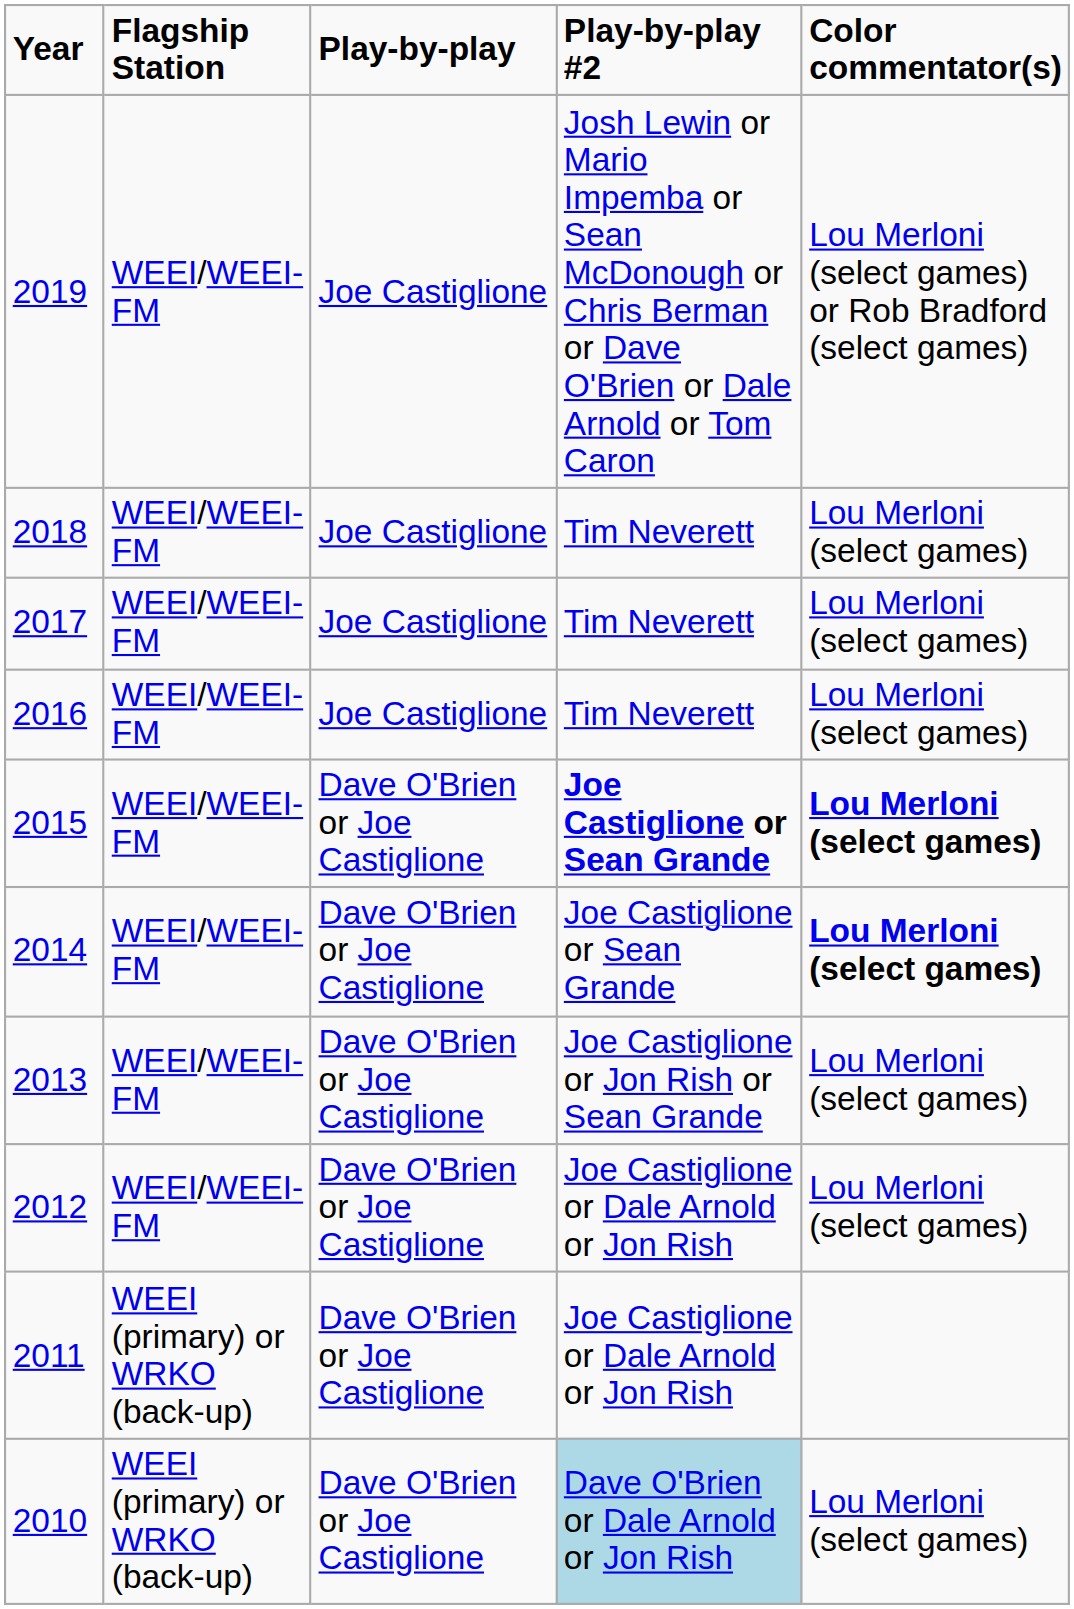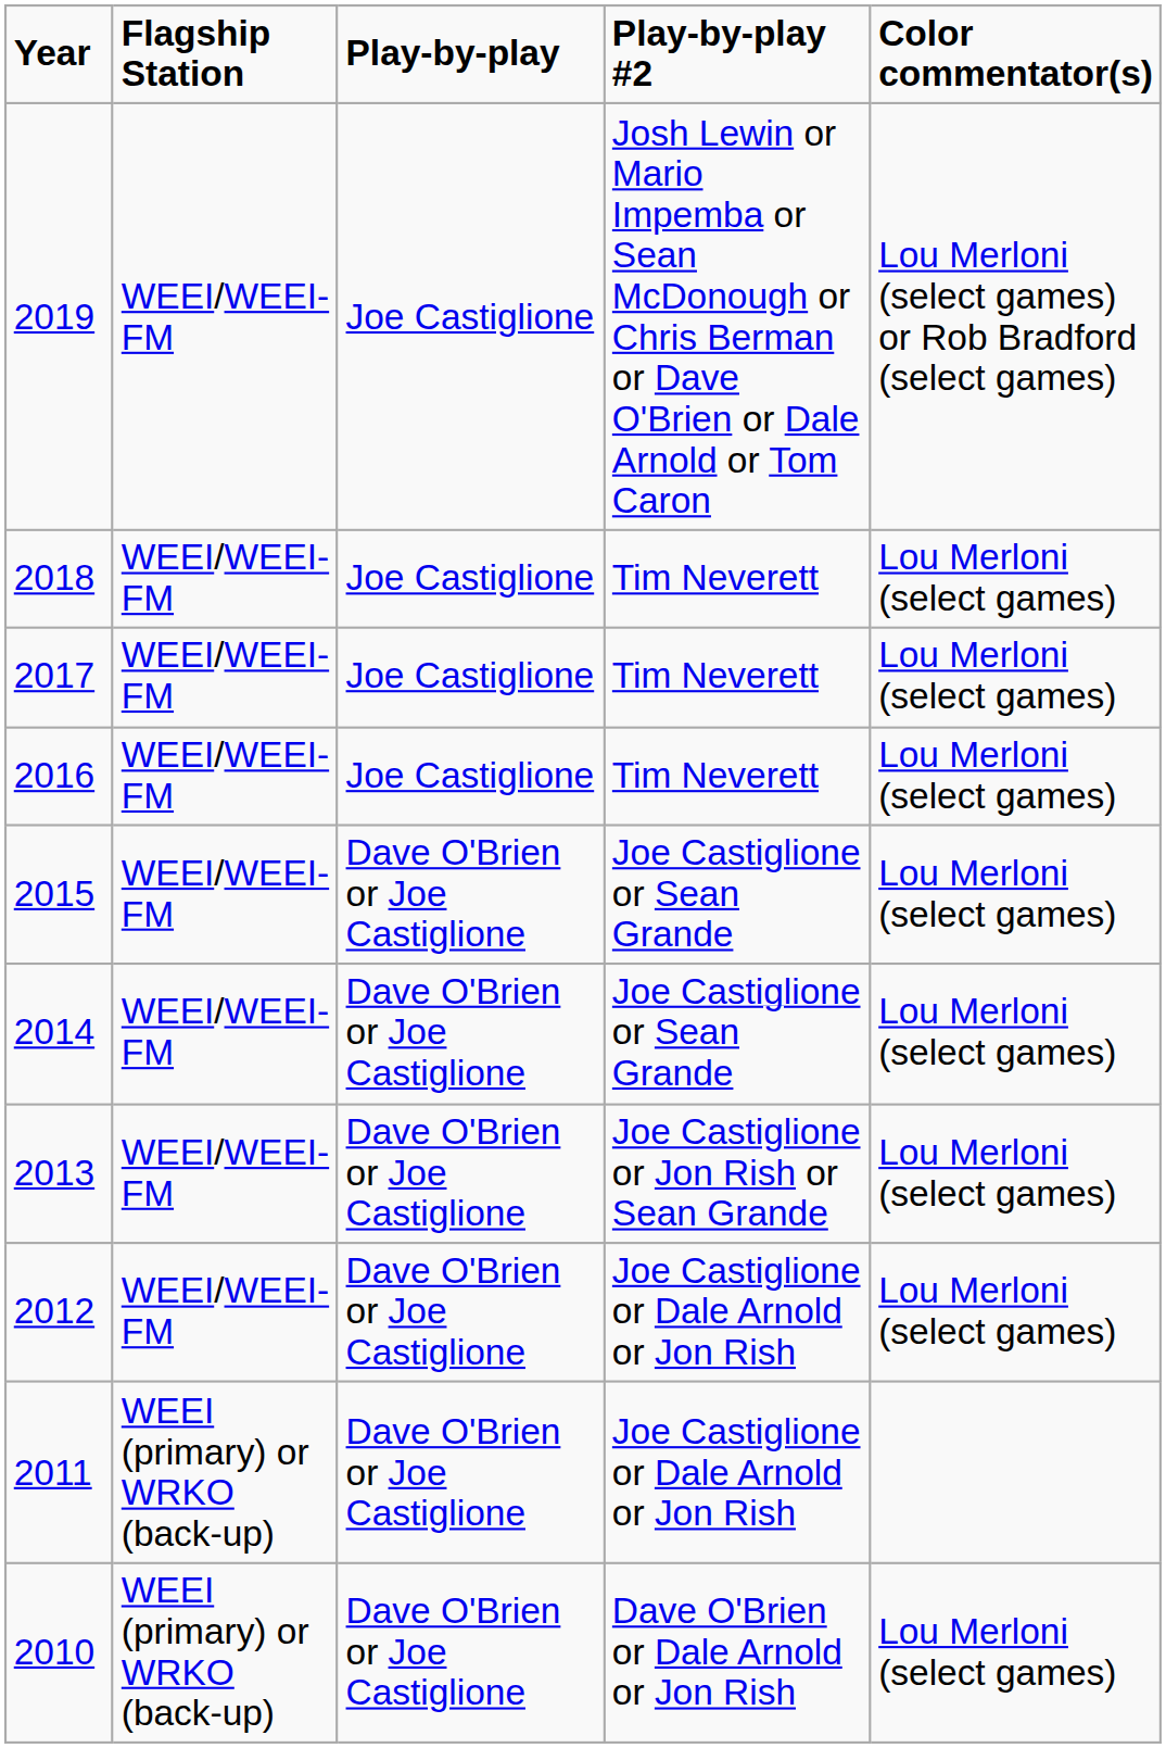2015 | Play-by-play #2: bold -> normal
2015 | Color commentator(s): bold -> normal
2014 | Color commentator(s): bold -> normal
2010 | Play-by-play #2: lightblue background -> no background
